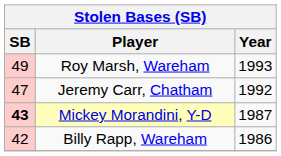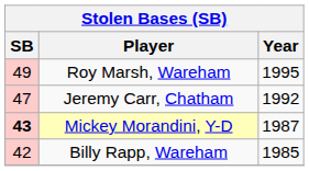Roy Marsh, Wareham | Year: 1993 -> 1995
Billy Rapp, Wareham | Year: 1986 -> 1985
